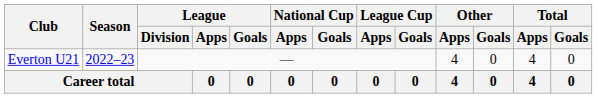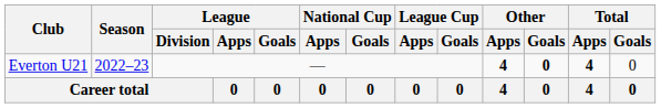Everton U21 | Other / Apps: normal -> bold
Everton U21 | Other / Goals: normal -> bold
Everton U21 | Total / Apps: normal -> bold
